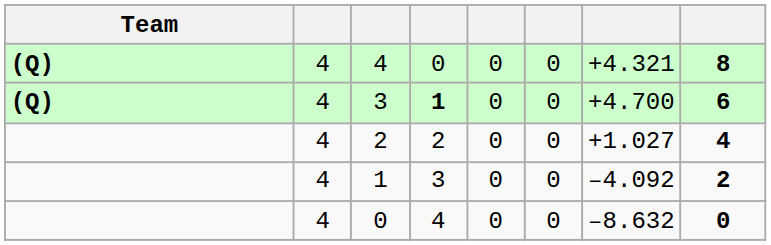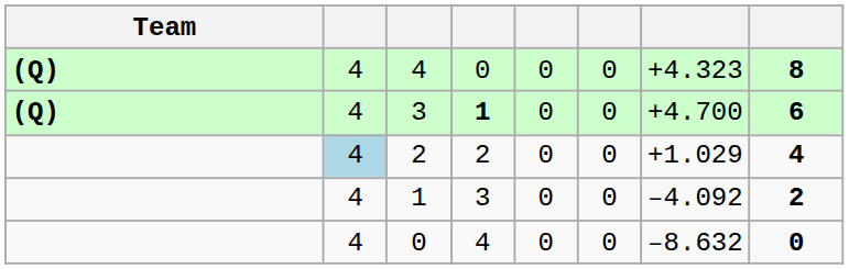row 2 | column 7: +4.321 -> +4.323
row 4 | column 2: no background -> lightblue background
row 4 | column 7: +1.027 -> +1.029
